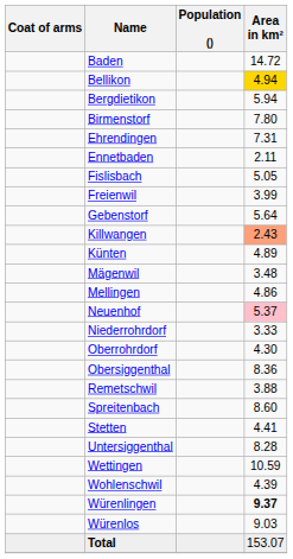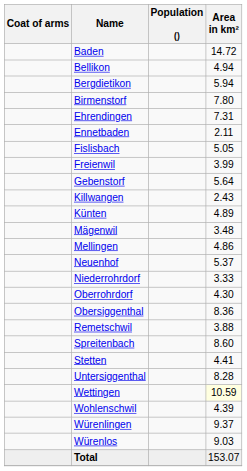Bellikon | Area in km²: gold background -> no background
Killwangen | Area in km²: lightsalmon background -> no background
Neuenhof | Area in km²: pink background -> no background
Wettingen | Area in km²: no background -> lightyellow background
Würenlingen | Area in km²: bold -> normal
